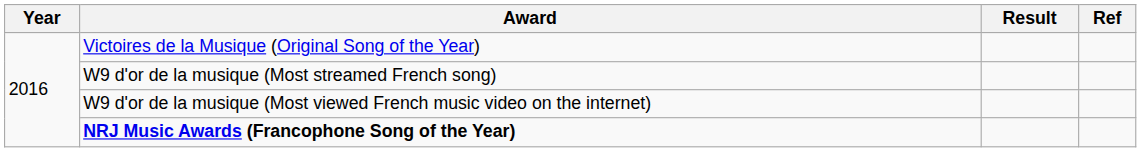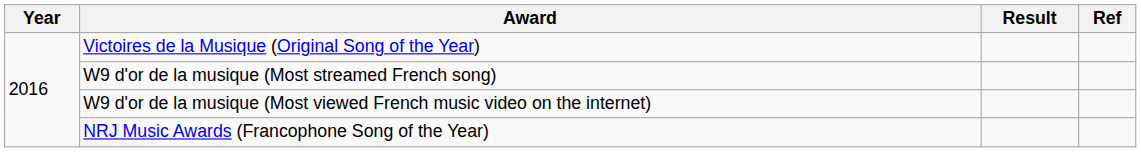NRJ Music Awards (Francophone Song of the Year) | Award: bold -> normal
